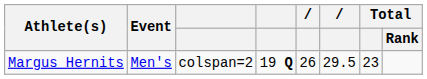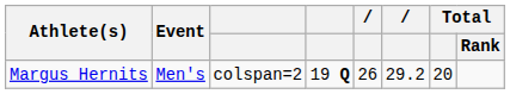Margus Hernits | column 6: 29.5 -> 29.2
Margus Hernits | Total: 23 -> 20
